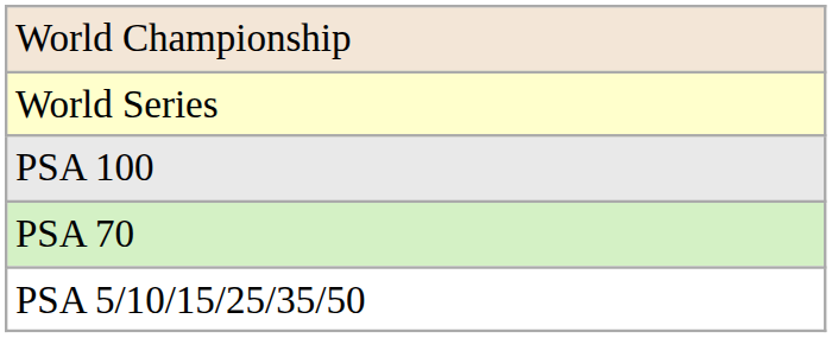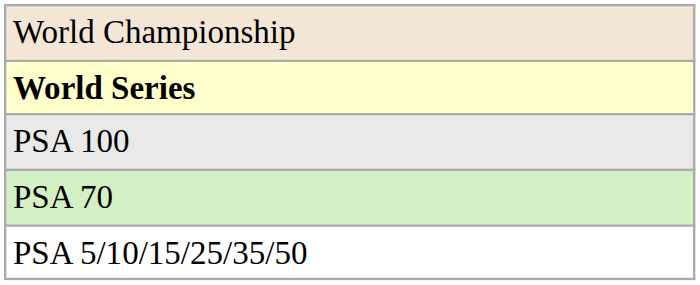row 2 | column 1: normal -> bold
